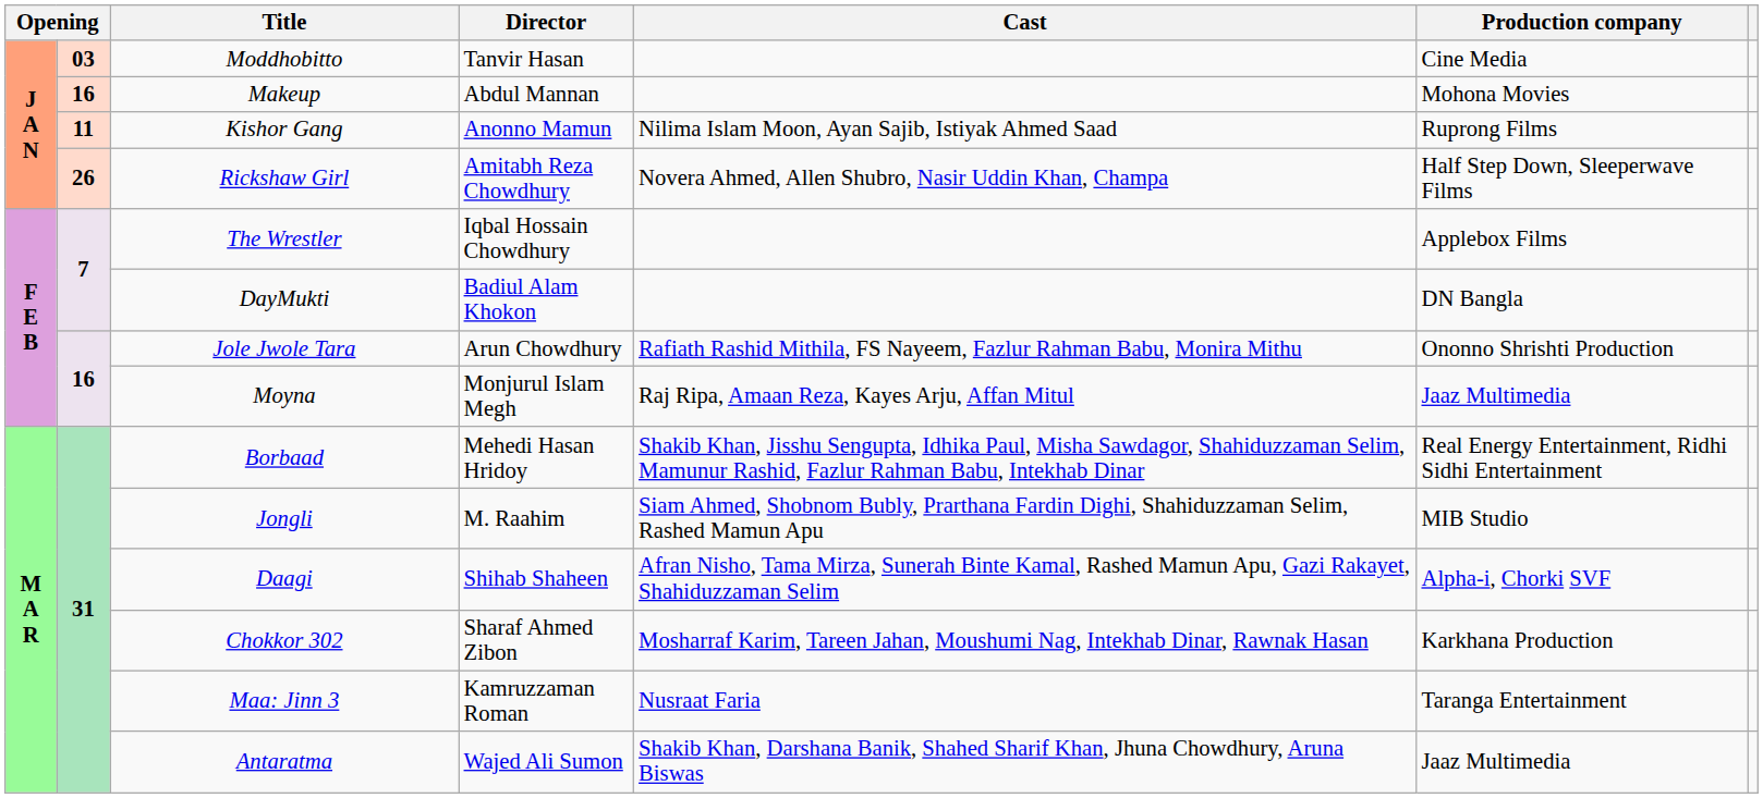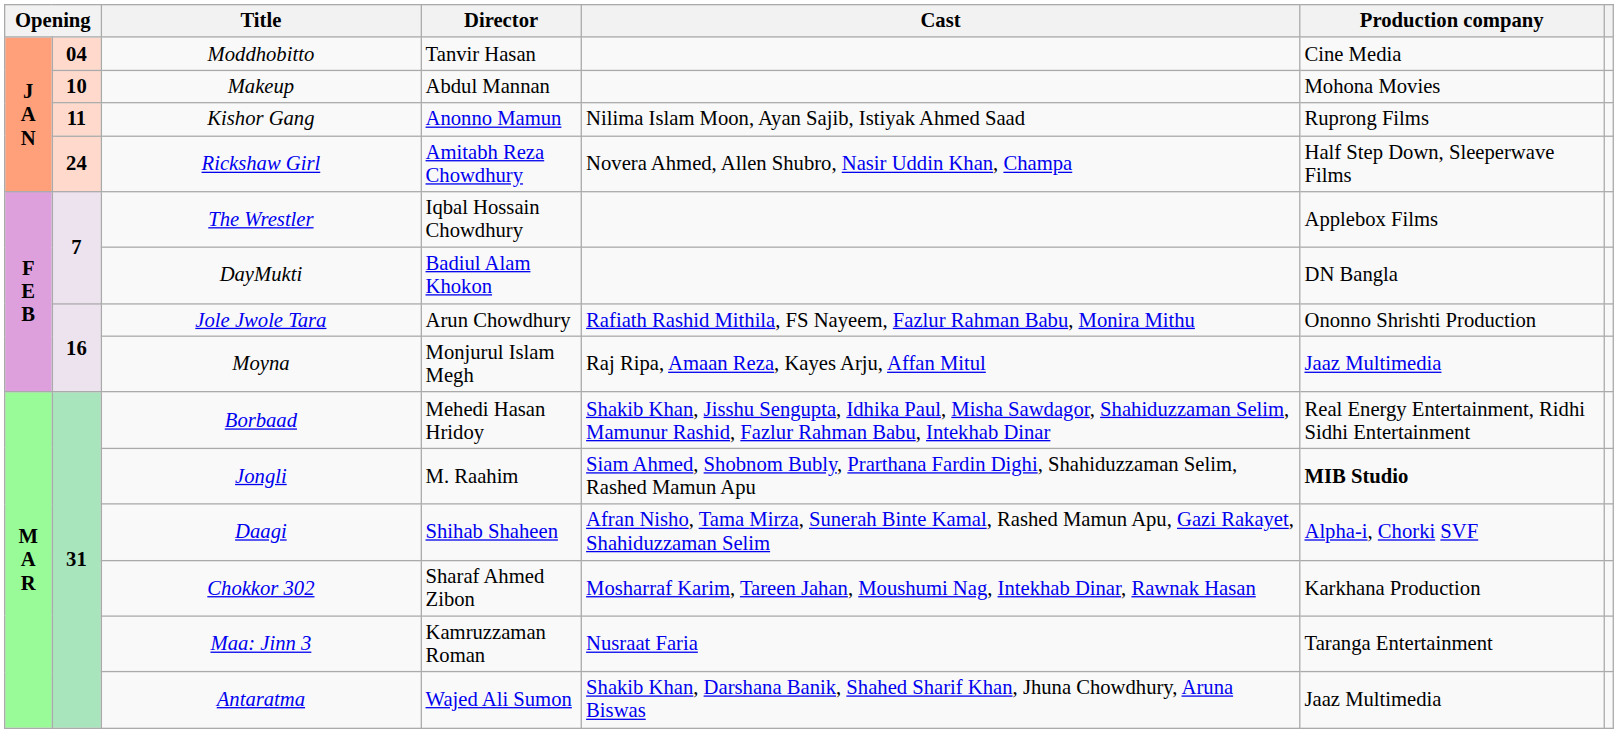Moddhobitto | column 2: 03 -> 04
Makeup | column 2: 16 -> 10
Rickshaw Girl | column 2: 26 -> 24
Jongli | Production company: normal -> bold
